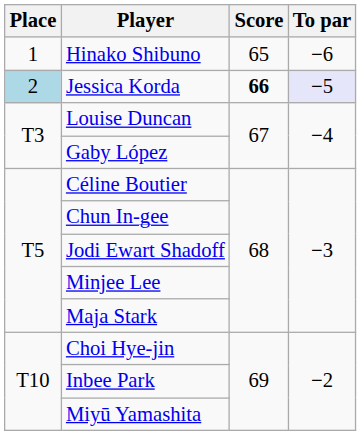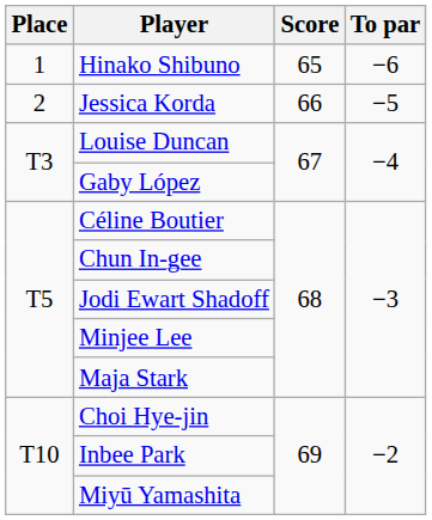Jessica Korda | Place: lightblue background -> no background
Jessica Korda | Score: bold -> normal
Jessica Korda | To par: lavender background -> no background
